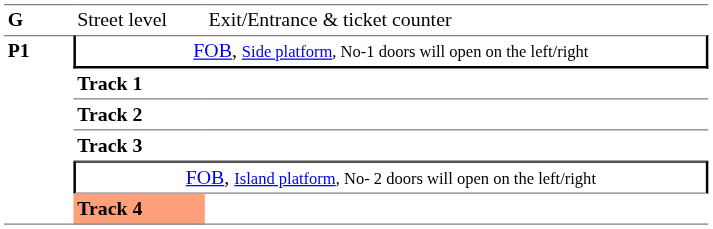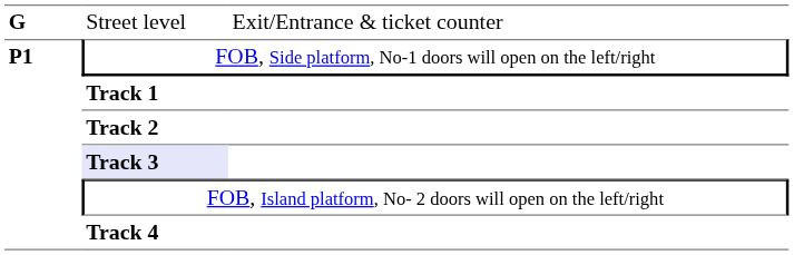Track 3 | column 2: no background -> lavender background
Track 4 | column 2: lightsalmon background -> no background
